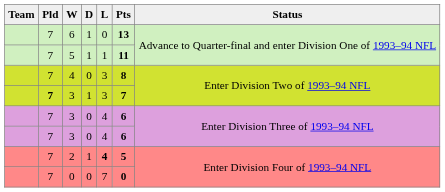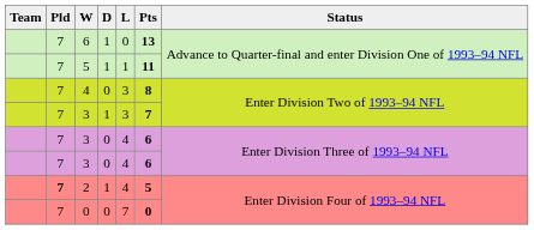3 / 1 | Pld: bold -> normal
2 | Pld: normal -> bold
2 | L: bold -> normal
